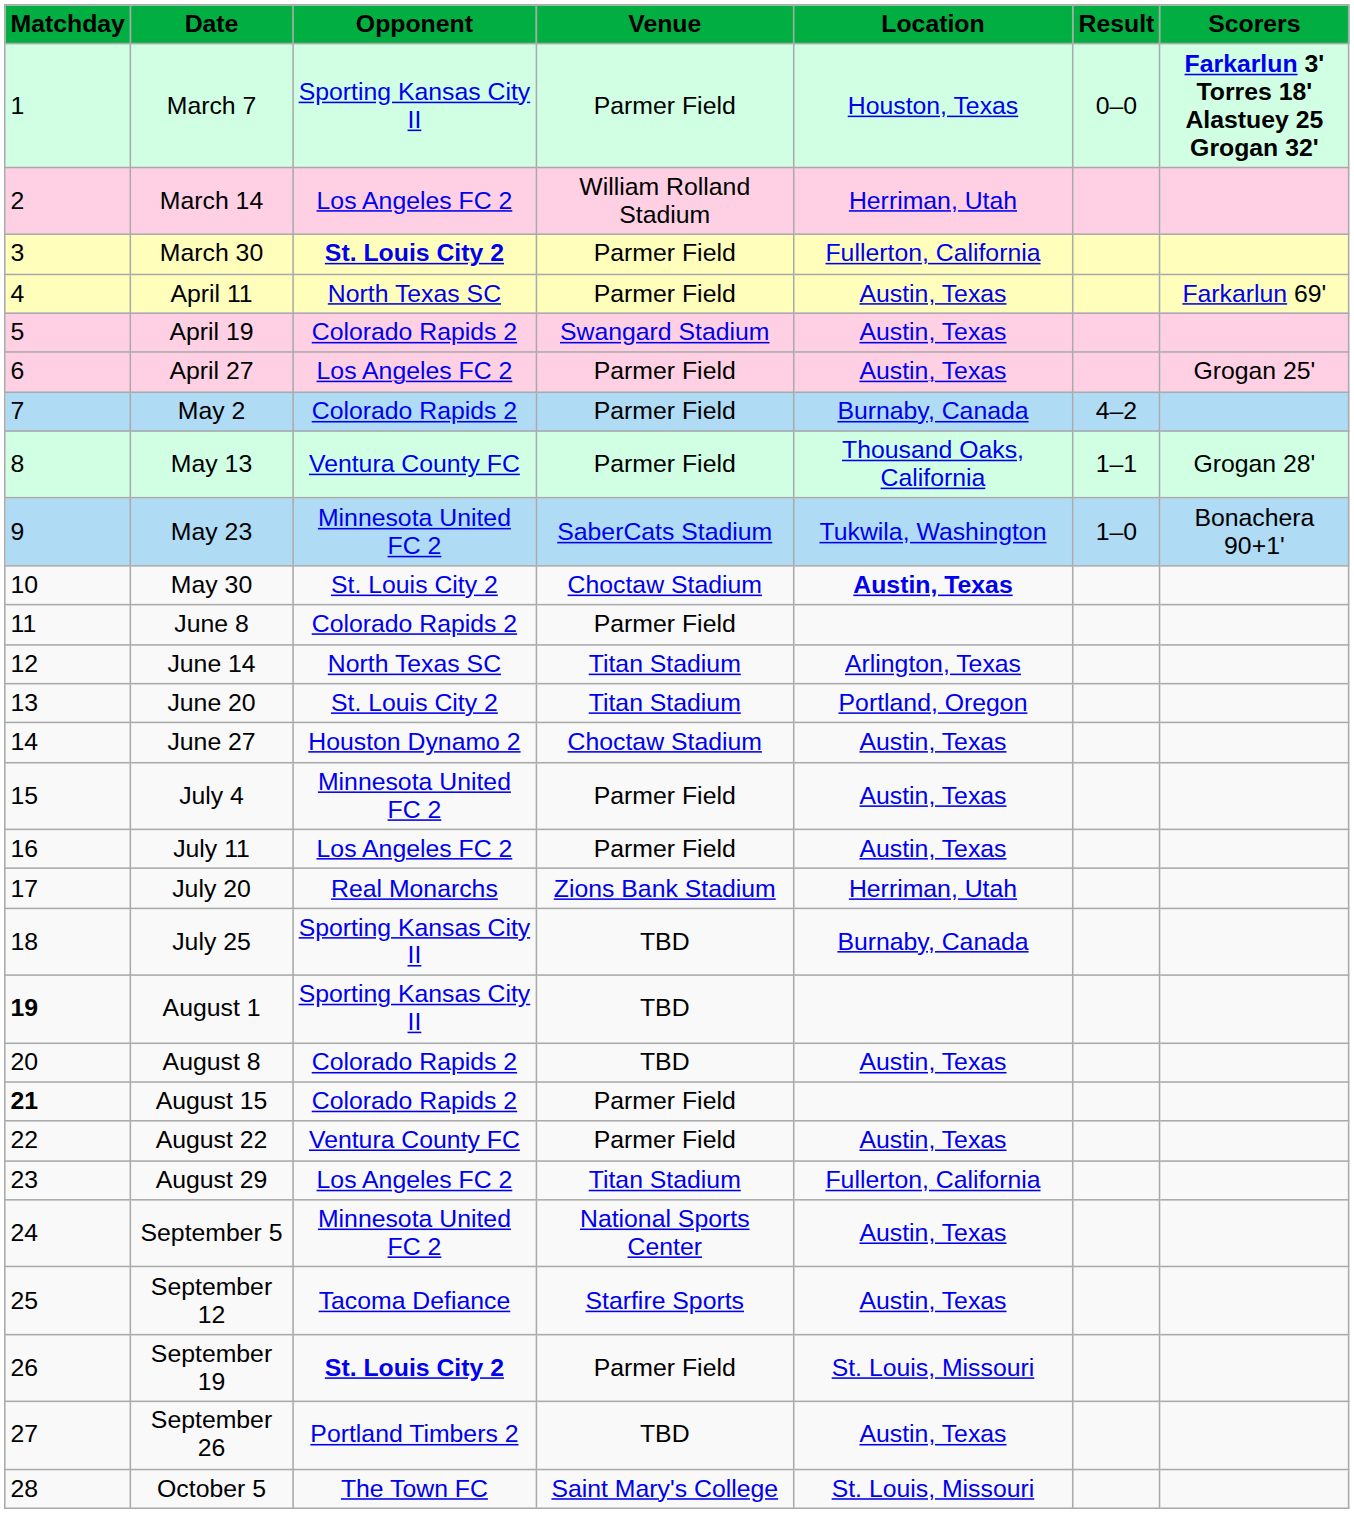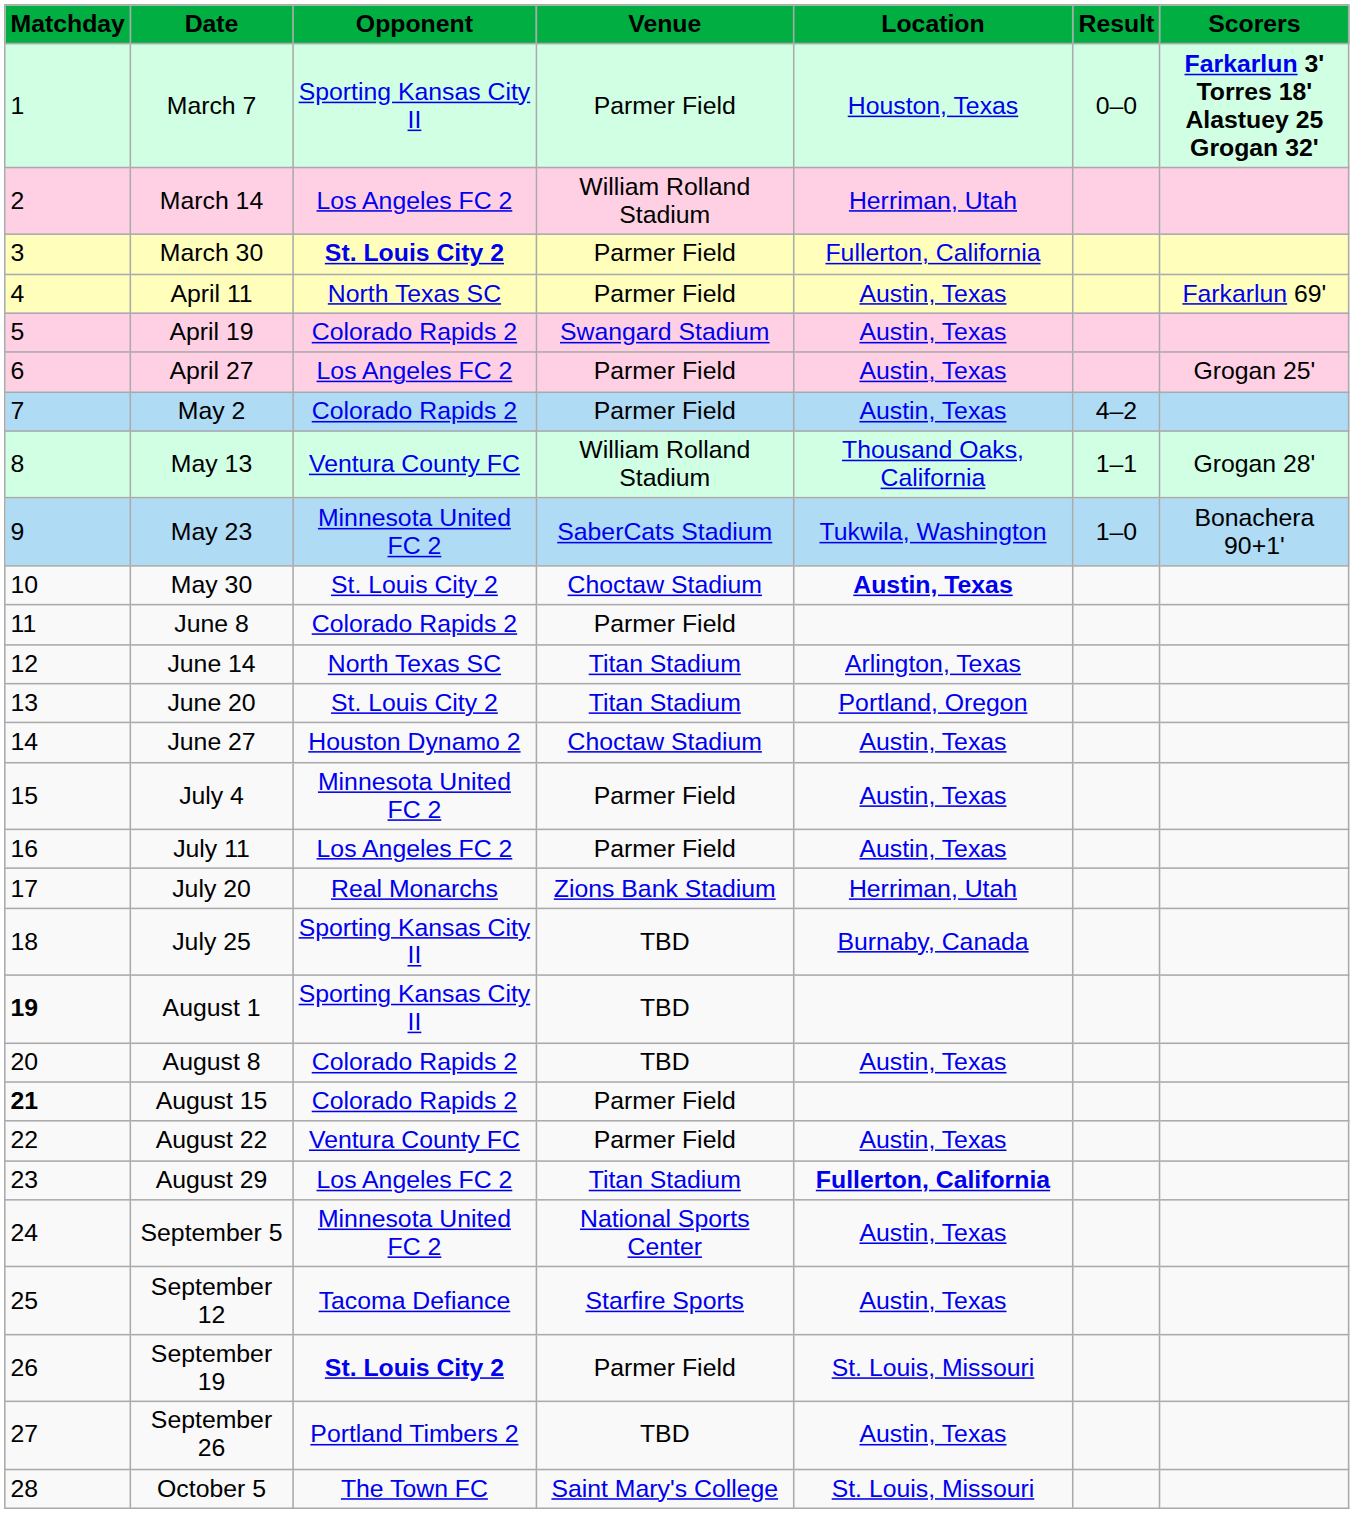May 2 | Location: Burnaby, Canada -> Austin, Texas
May 13 | Venue: Parmer Field -> William Rolland Stadium
August 29 | Location: normal -> bold
